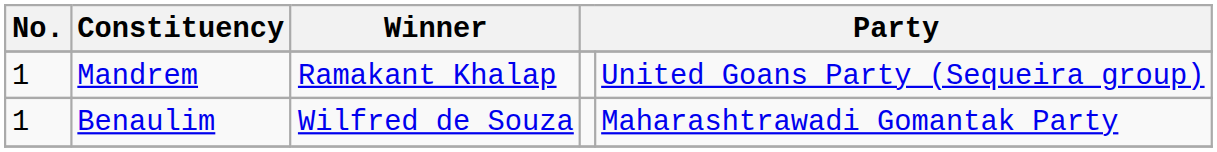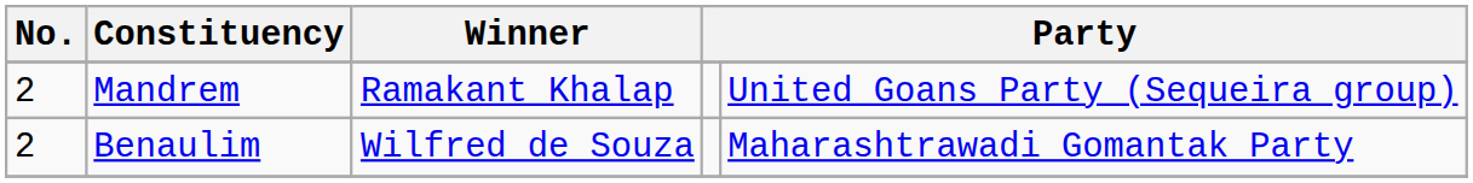Mandrem | No.: 1 -> 2
Benaulim | No.: 1 -> 2
